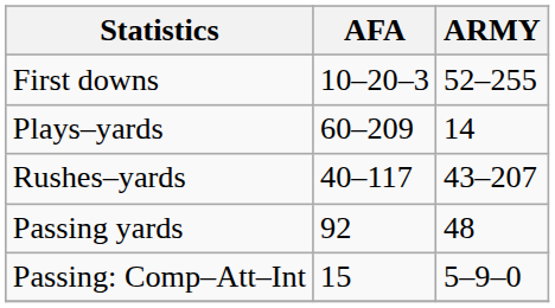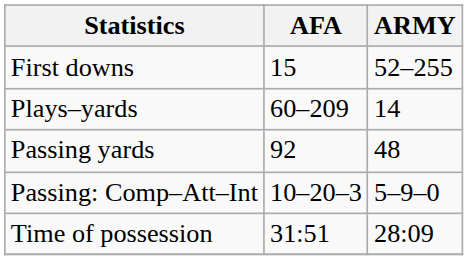First downs | AFA: 10–20–3 -> 15
- row: Rushes–yards | 40–117 | 43–207
Passing: Comp–Att–Int | AFA: 15 -> 10–20–3
+ row: Time of possession | 31:51 | 28:09
